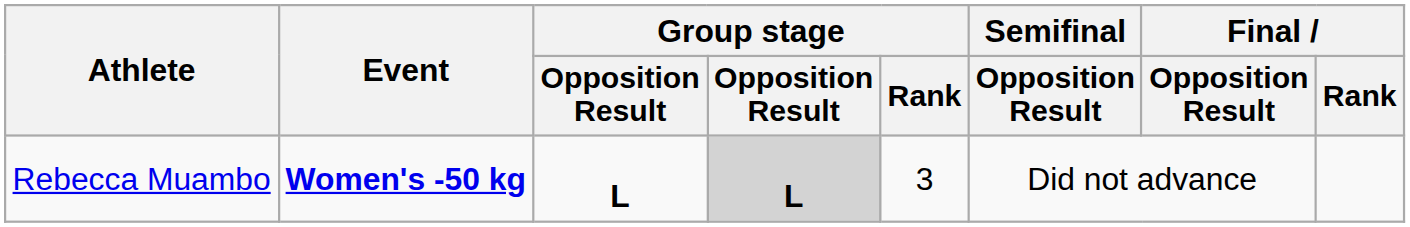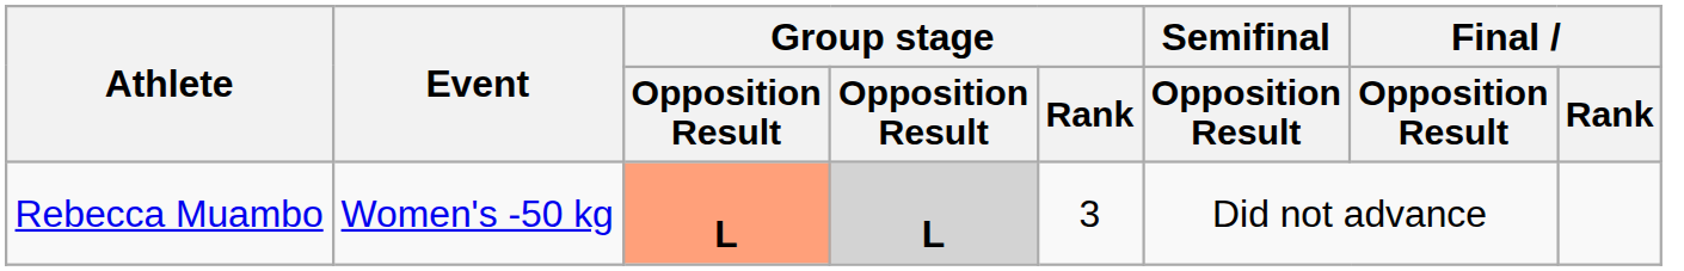Rebecca Muambo | Event: bold -> normal
Rebecca Muambo | column 3: no background -> lightsalmon background
